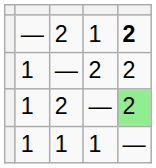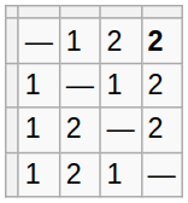row 2 | column 3: 2 -> 1
row 2 | column 4: 1 -> 2
row 3 | column 4: 2 -> 1
row 4 | column 5: lightgreen background -> no background
row 5 | column 3: 1 -> 2
